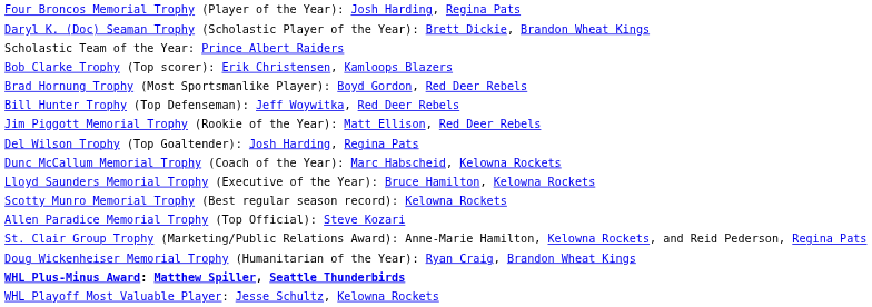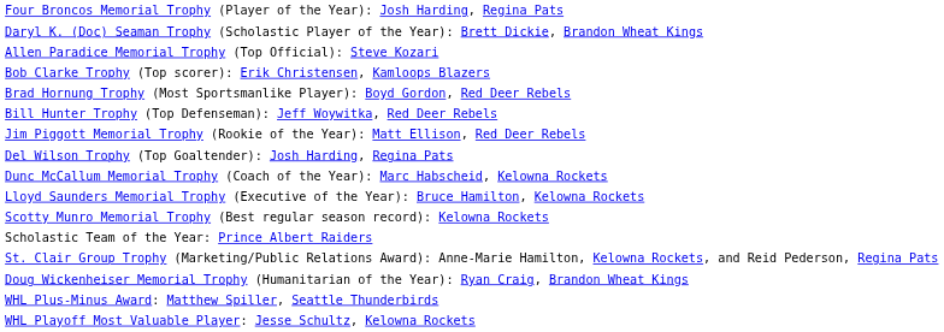row 3 | column 1: Scholastic Team of the Year: Prince Albert Raiders -> Allen Paradice Memorial Trophy (Top Official): Steve Kozari
row 12 | column 1: Allen Paradice Memorial Trophy (Top Official): Steve Kozari -> Scholastic Team of the Year: Prince Albert Raiders
row 15 | column 1: bold -> normal
